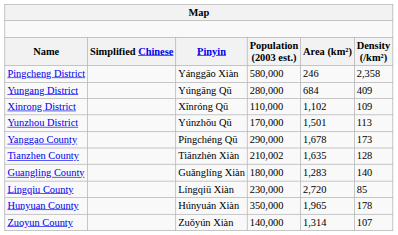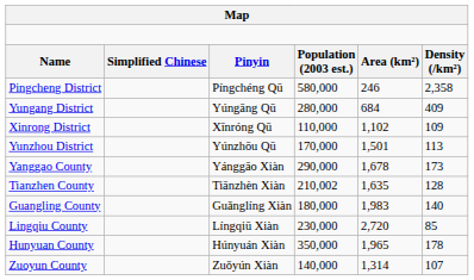Pingcheng District | column 3: Yánggāo Xiàn -> Píngchéng Qū
Yanggao County | column 3: Píngchéng Qū -> Yánggāo Xiàn
Guangling County | column 5: 1,283 -> 1,983
